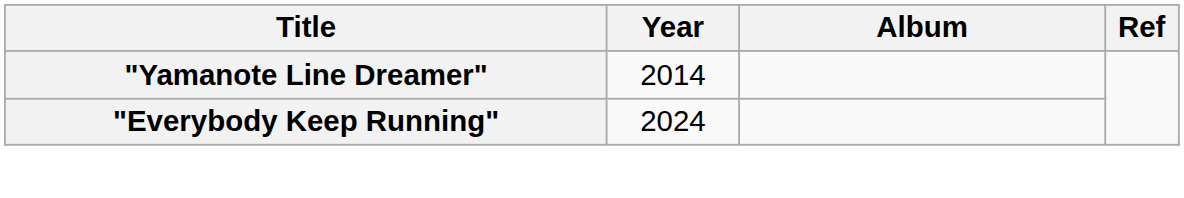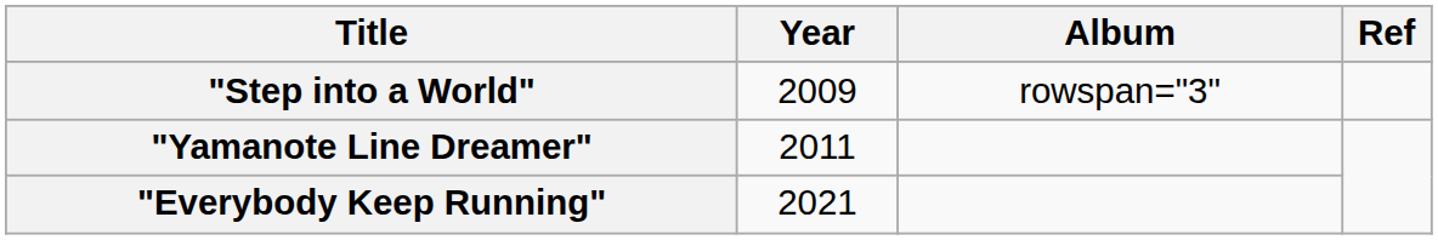+ row: "Step into a World" | 2009 | rowspan="3"
"Yamanote Line Dreamer" | Year: 2014 -> 2011
"Everybody Keep Running" | Year: 2024 -> 2021
